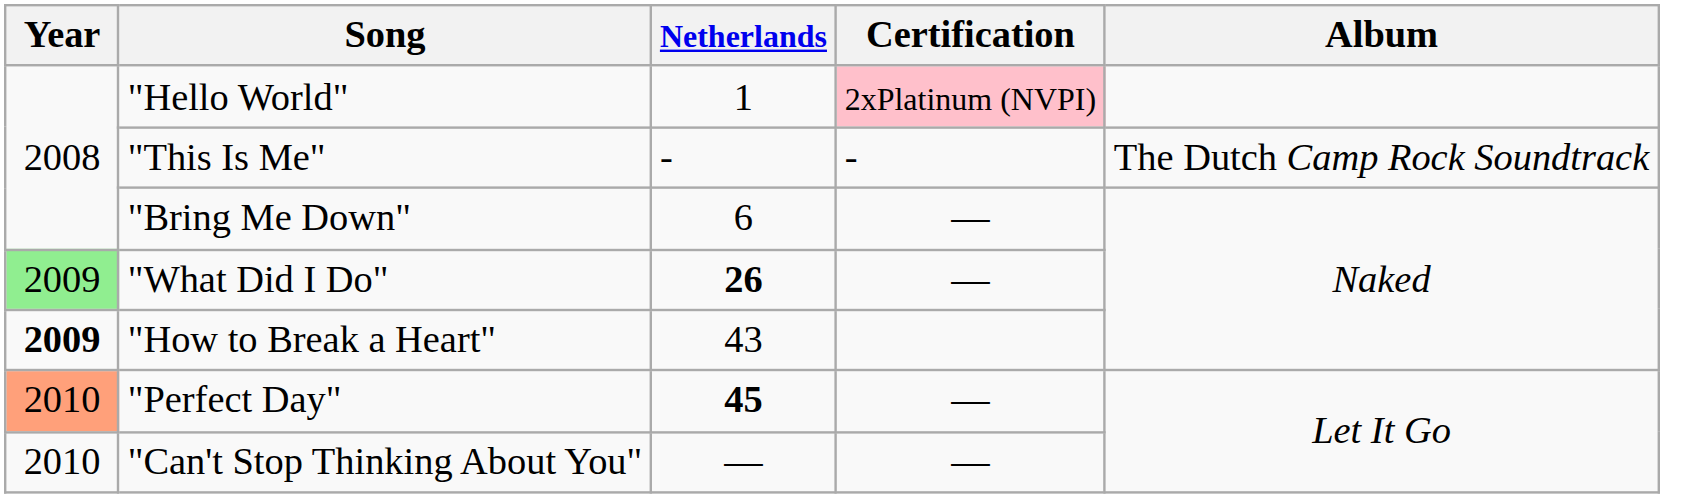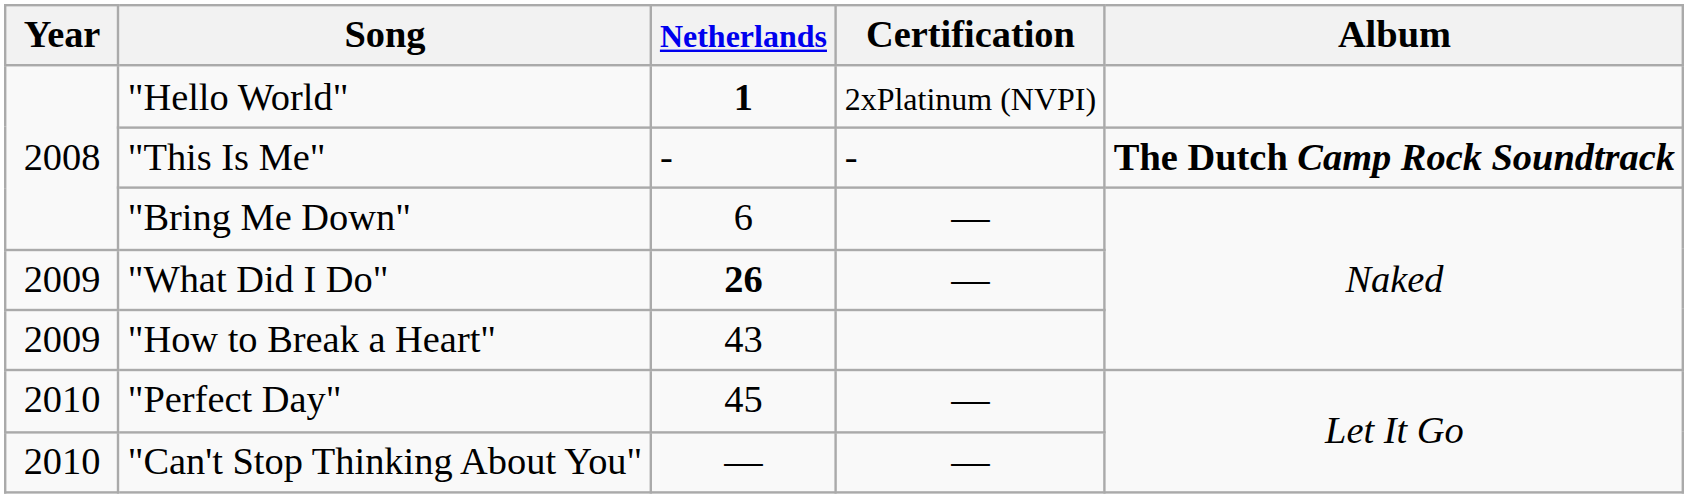"Hello World" | Netherlands: normal -> bold
"Hello World" | Certification: pink background -> no background
"This Is Me" | Album: normal -> bold
"What Did I Do" | Year: lightgreen background -> no background
"How to Break a Heart" | Year: bold -> normal
"Perfect Day" | Year: lightsalmon background -> no background
"Perfect Day" | Netherlands: bold -> normal
